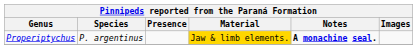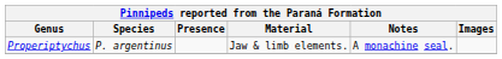Properiptychus | Material: gold background -> no background
Properiptychus | Notes: bold -> normal
